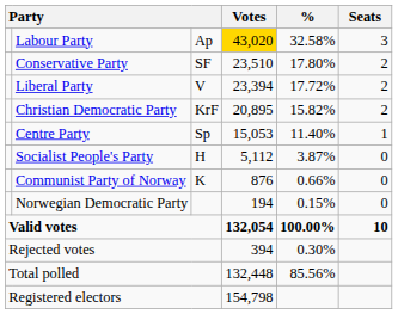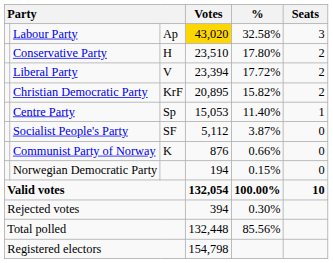Conservative Party | column 3: SF -> H
Socialist People's Party | column 3: H -> SF
